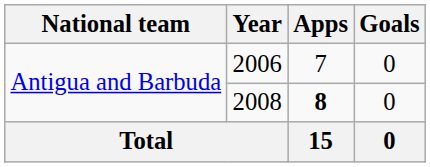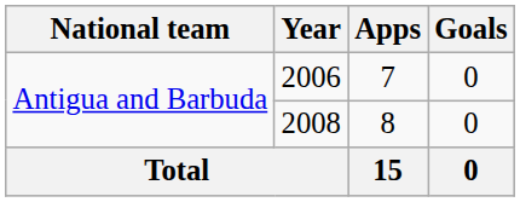2008 | Apps: bold -> normal
